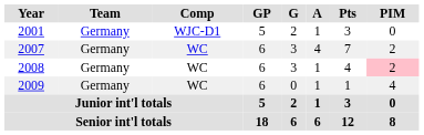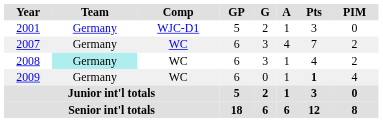2008 | Team: no background -> paleturquoise background
2008 | PIM: pink background -> no background
2009 | Pts: normal -> bold
